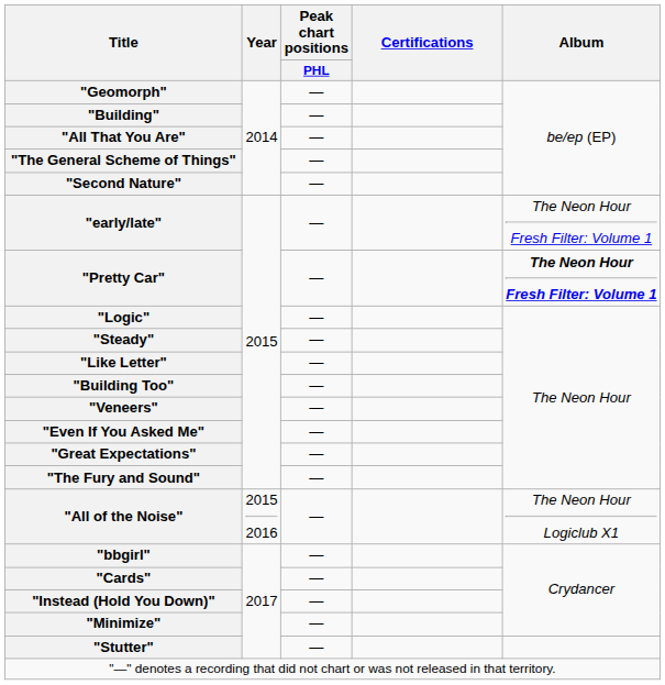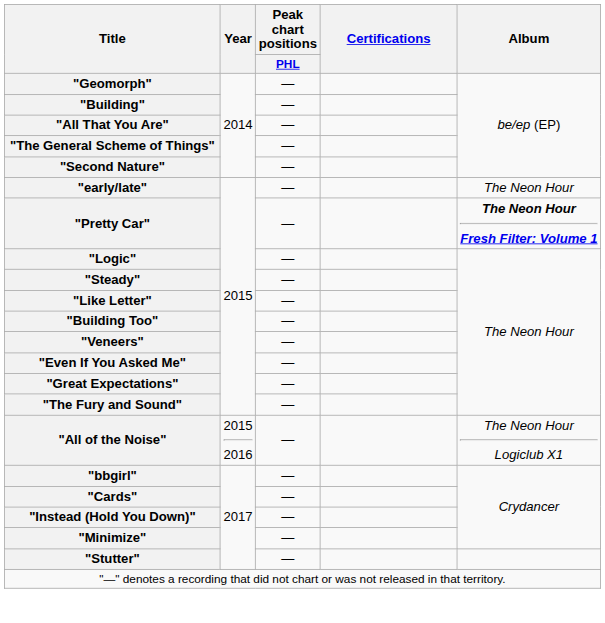"early/late" | Album: The Neon Hour Fresh Filter: Volume 1 -> The Neon Hour
